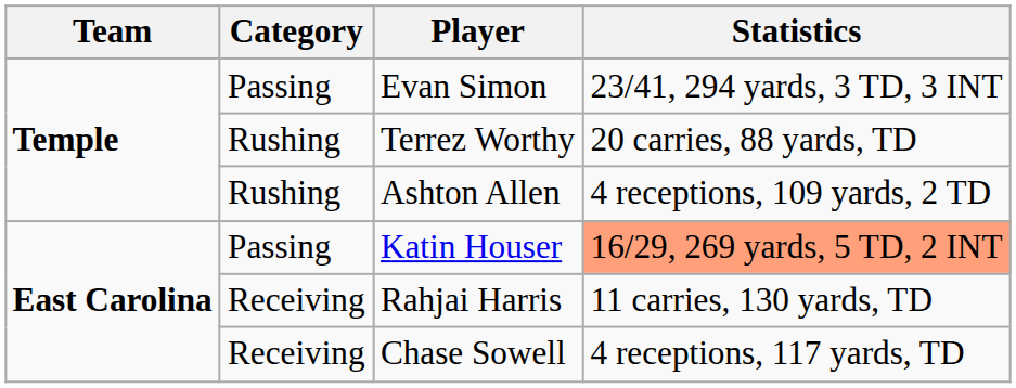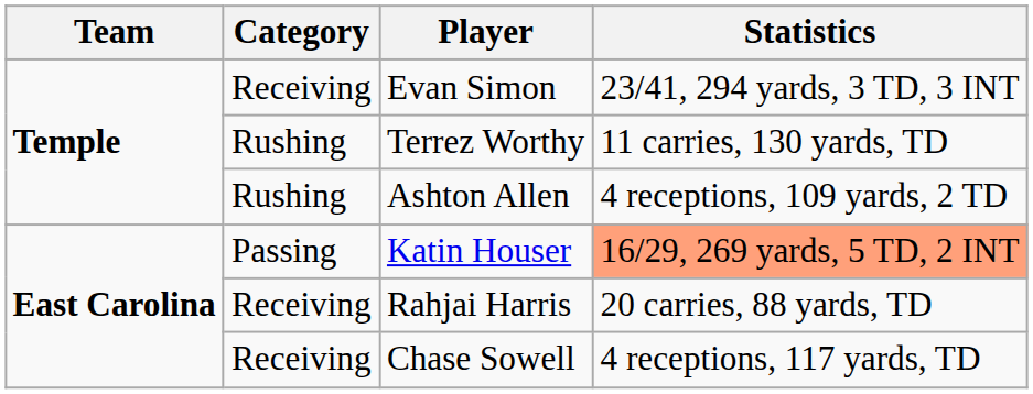Evan Simon | Category: Passing -> Receiving
Terrez Worthy | Statistics: 20 carries, 88 yards, TD -> 11 carries, 130 yards, TD
Rahjai Harris | Statistics: 11 carries, 130 yards, TD -> 20 carries, 88 yards, TD
